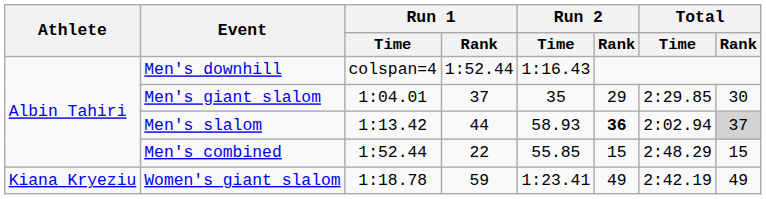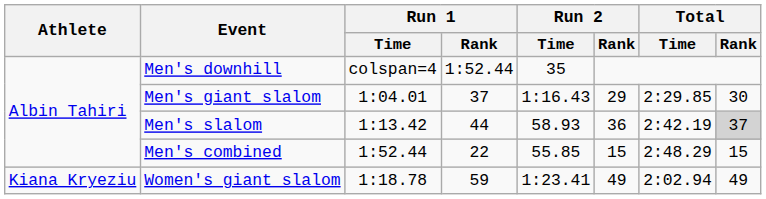Men's downhill | Run 2 / Time: 1:16.43 -> 35
Men's giant slalom | Run 2 / Time: 35 -> 1:16.43
Men's slalom | Run 2 / Rank: bold -> normal
Men's slalom | Total / Time: 2:02.94 -> 2:42.19
Women's giant slalom | Total / Time: 2:42.19 -> 2:02.94
